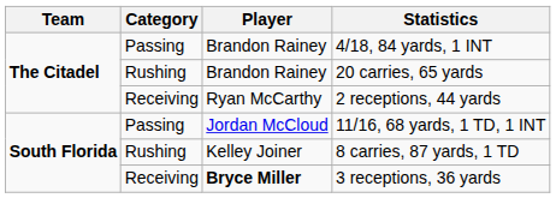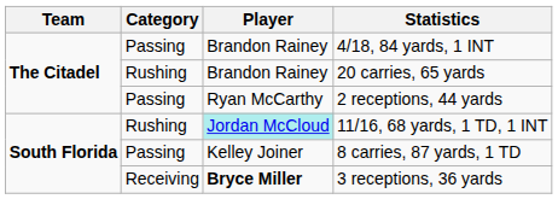2 receptions, 44 yards | Category: Receiving -> Passing
11/16, 68 yards, 1 TD, 1 INT | Category: Passing -> Rushing
11/16, 68 yards, 1 TD, 1 INT | Player: no background -> paleturquoise background
8 carries, 87 yards, 1 TD | Category: Rushing -> Passing
